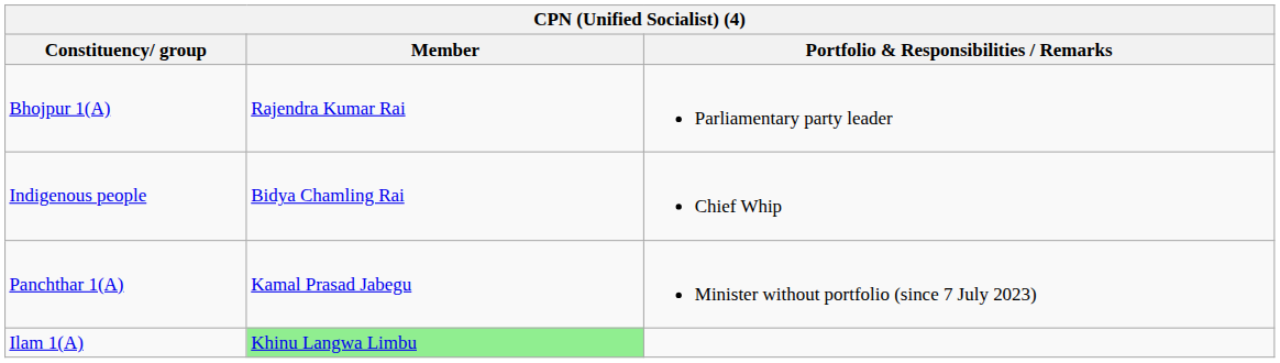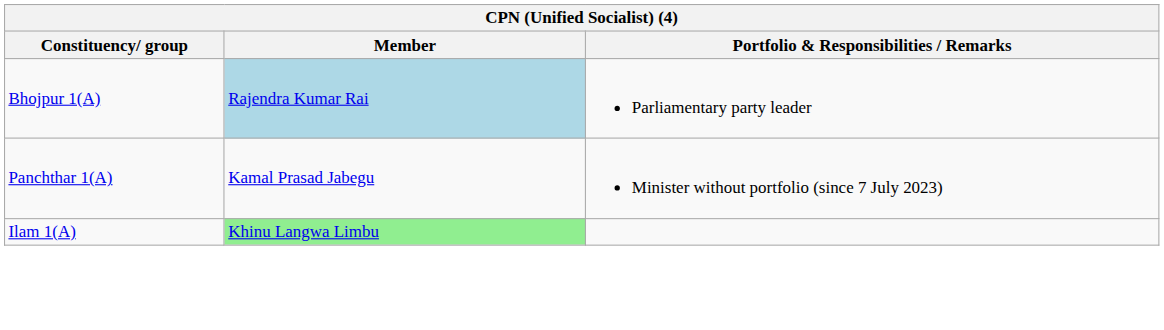Bhojpur 1(A) | Member: no background -> lightblue background
- row: Indigenous people | Bidya Chamling Rai | Chief Whip
